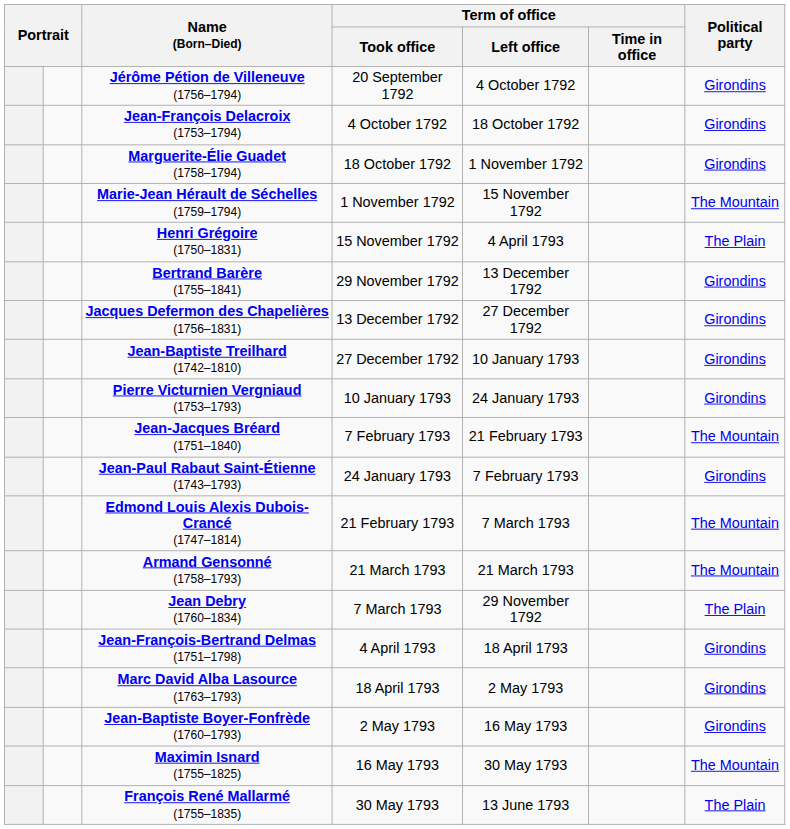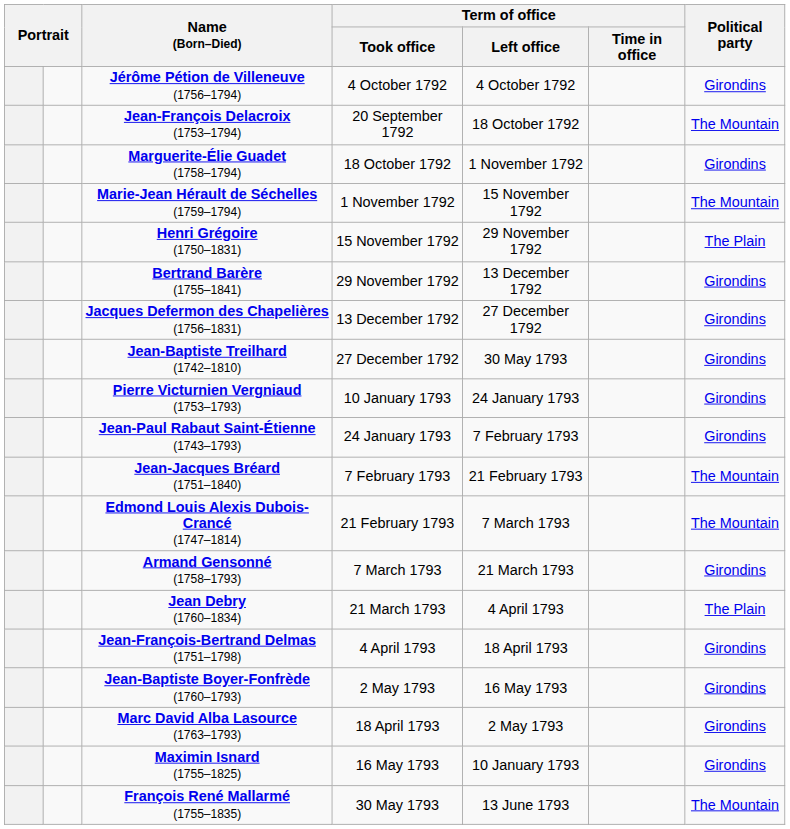Jérôme Pétion de Villeneuve (1756–1794) | Term of office / Took office: 20 September 1792 -> 4 October 1792
Jean-François Delacroix (1753–1794) | Term of office / Took office: 4 October 1792 -> 20 September 1792
Jean-François Delacroix (1753–1794) | Political party: Girondins -> The Mountain
Henri Grégoire (1750–1831) | Term of office / Left office: 4 April 1793 -> 29 November 1792
Jean-Baptiste Treilhard (1742–1810) | Term of office / Left office: 10 January 1793 -> 30 May 1793
rows swapped: Jean-Paul Rabaut Saint-Étienne (1743–1793) <-> Jean-Jacques Bréard (1751–1840)
Armand Gensonné (1758–1793) | Term of office / Took office: 21 March 1793 -> 7 March 1793
Armand Gensonné (1758–1793) | Political party: The Mountain -> Girondins
Jean Debry (1760–1834) | Term of office / Took office: 7 March 1793 -> 21 March 1793
Jean Debry (1760–1834) | Term of office / Left office: 29 November 1792 -> 4 April 1793
rows swapped: Marc David Alba Lasource (1763–1793) <-> Jean-Baptiste Boyer-Fonfrède (1760–1793)
Maximin Isnard (1755–1825) | Term of office / Left office: 30 May 1793 -> 10 January 1793
Maximin Isnard (1755–1825) | Political party: The Mountain -> Girondins
François René Mallarmé (1755–1835) | Political party: The Plain -> The Mountain
